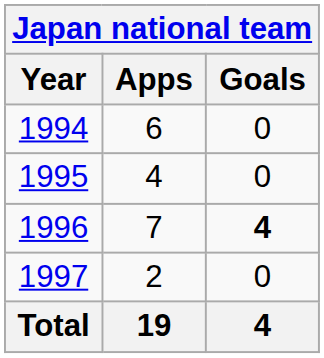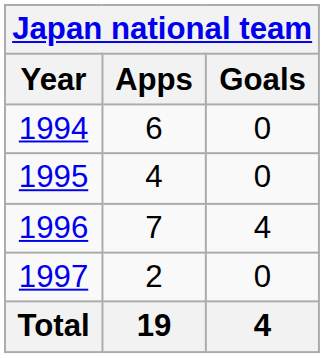1996 | Goals: bold -> normal
